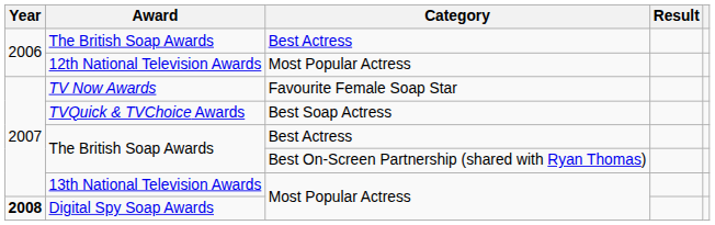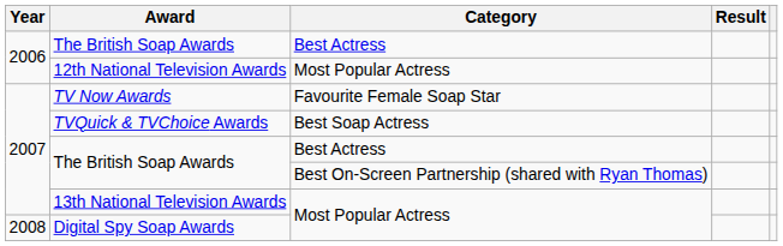Digital Spy Soap Awards | Year: bold -> normal
